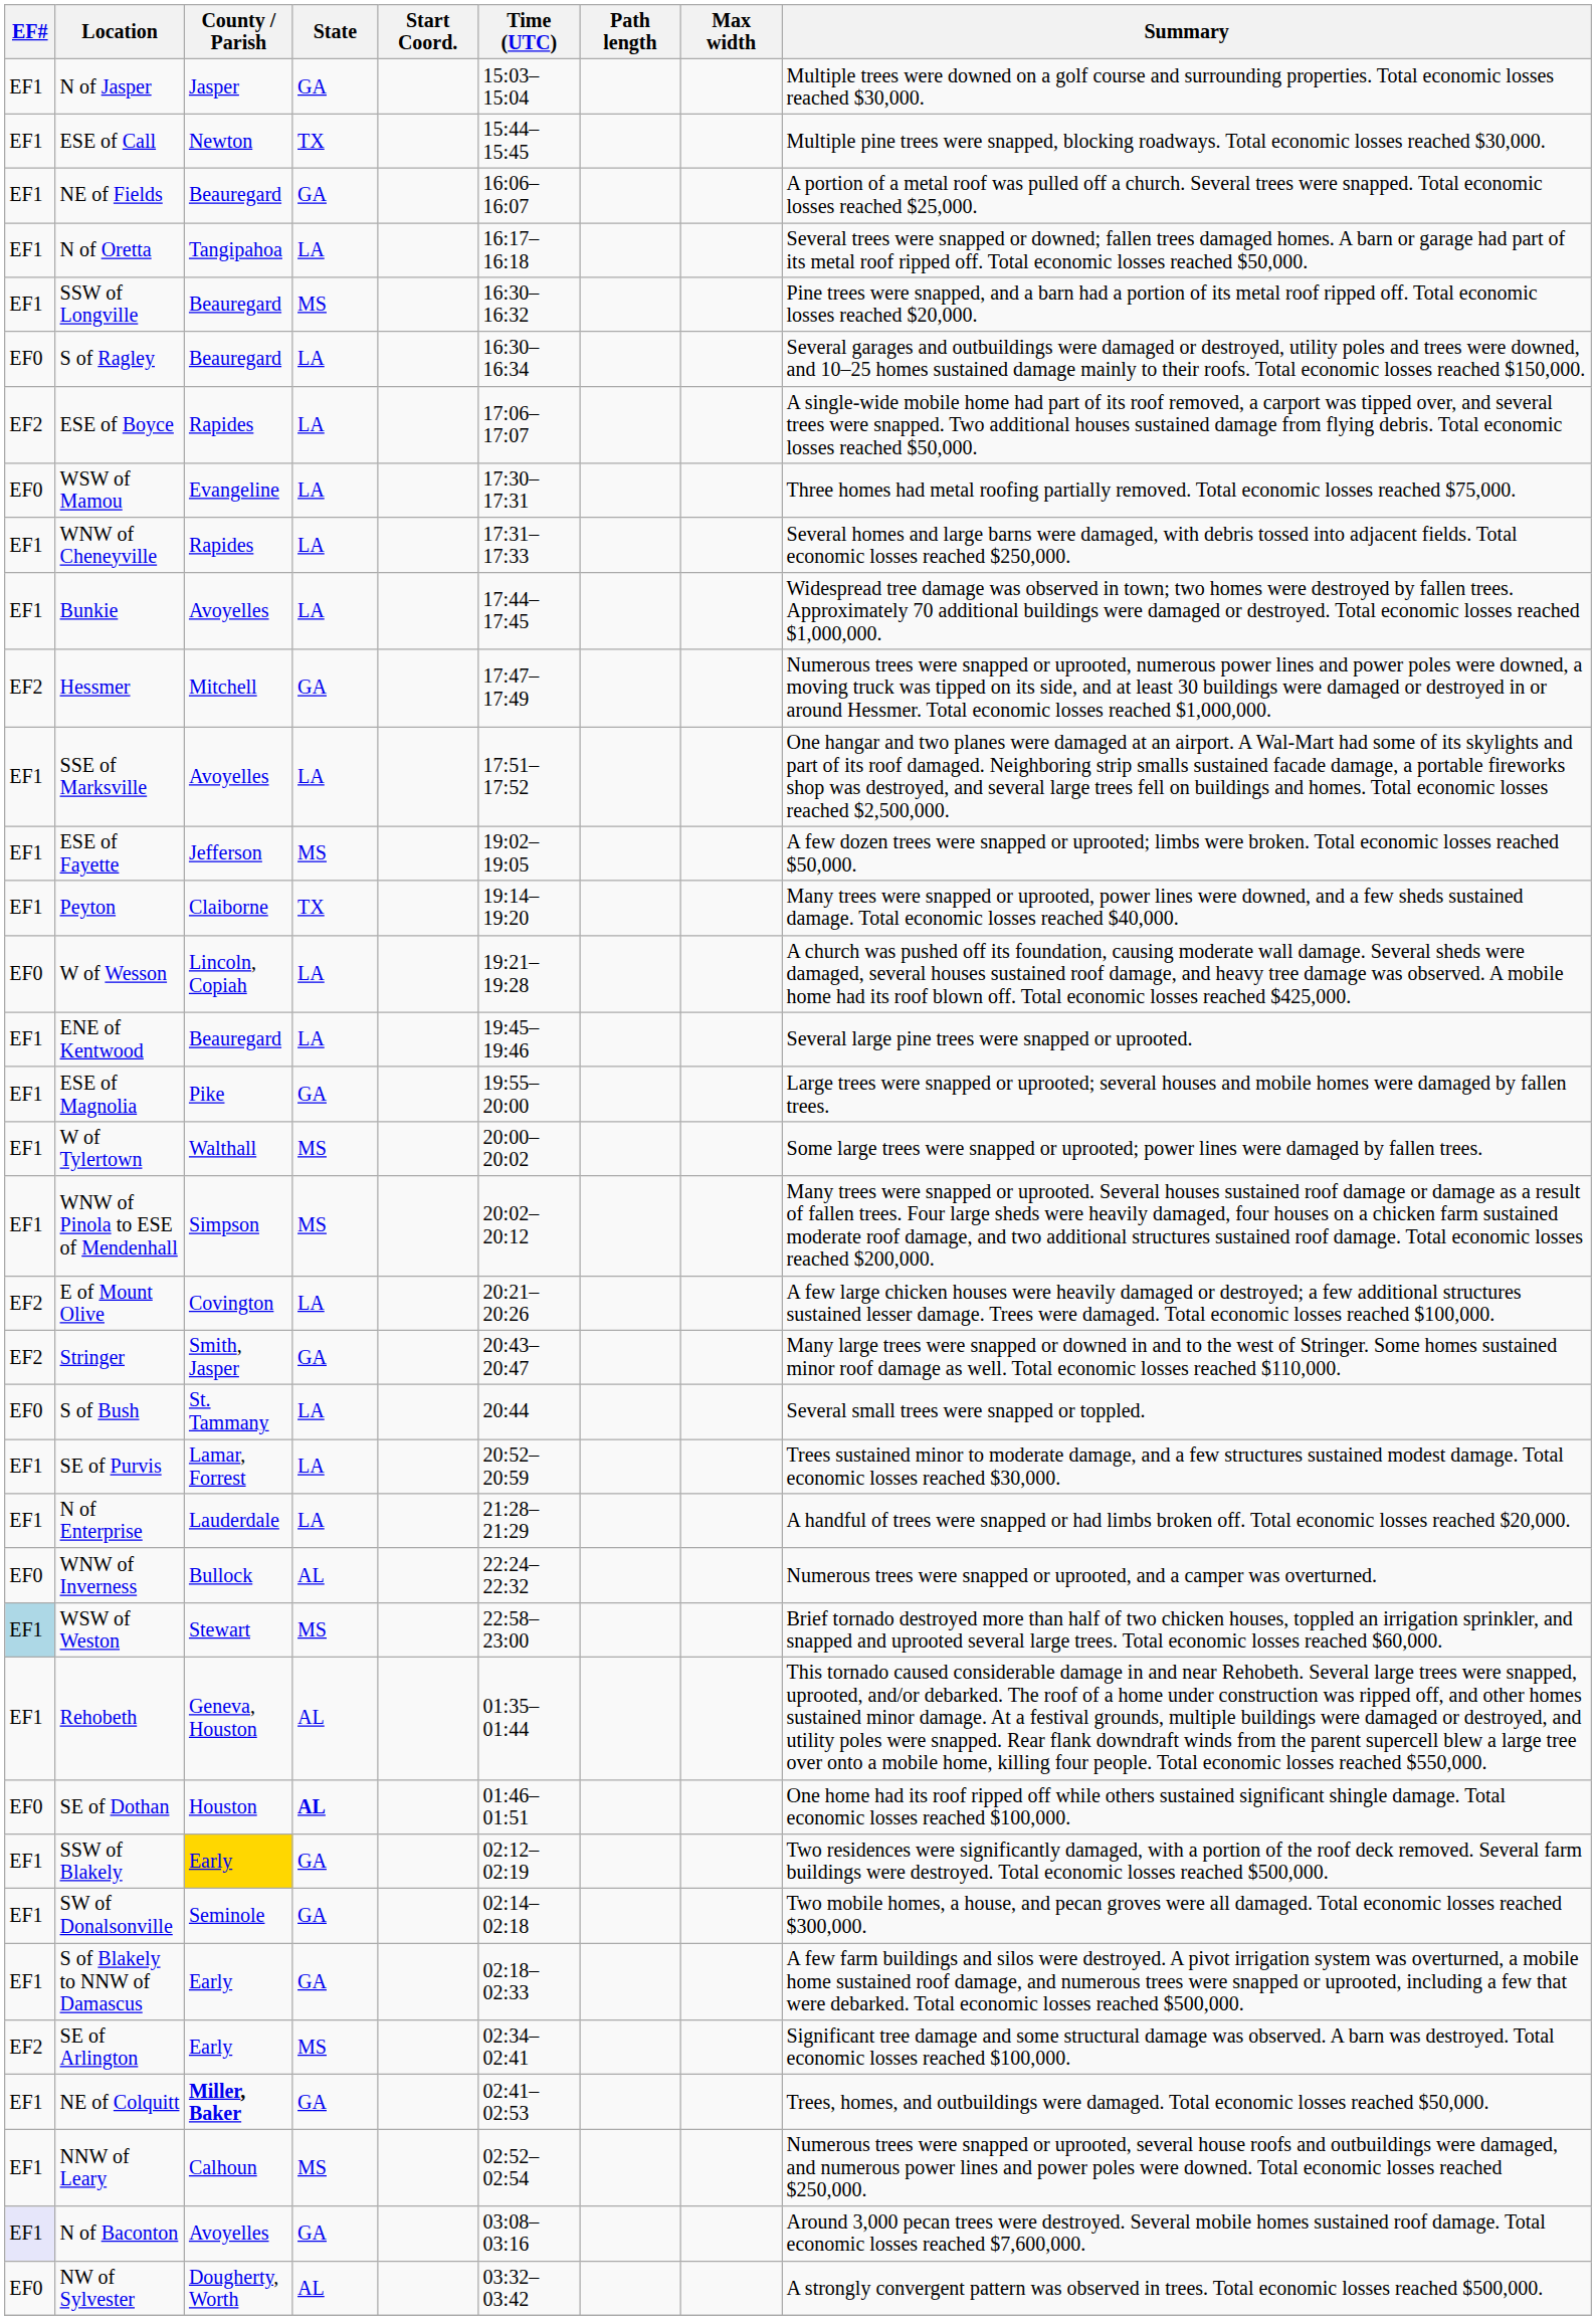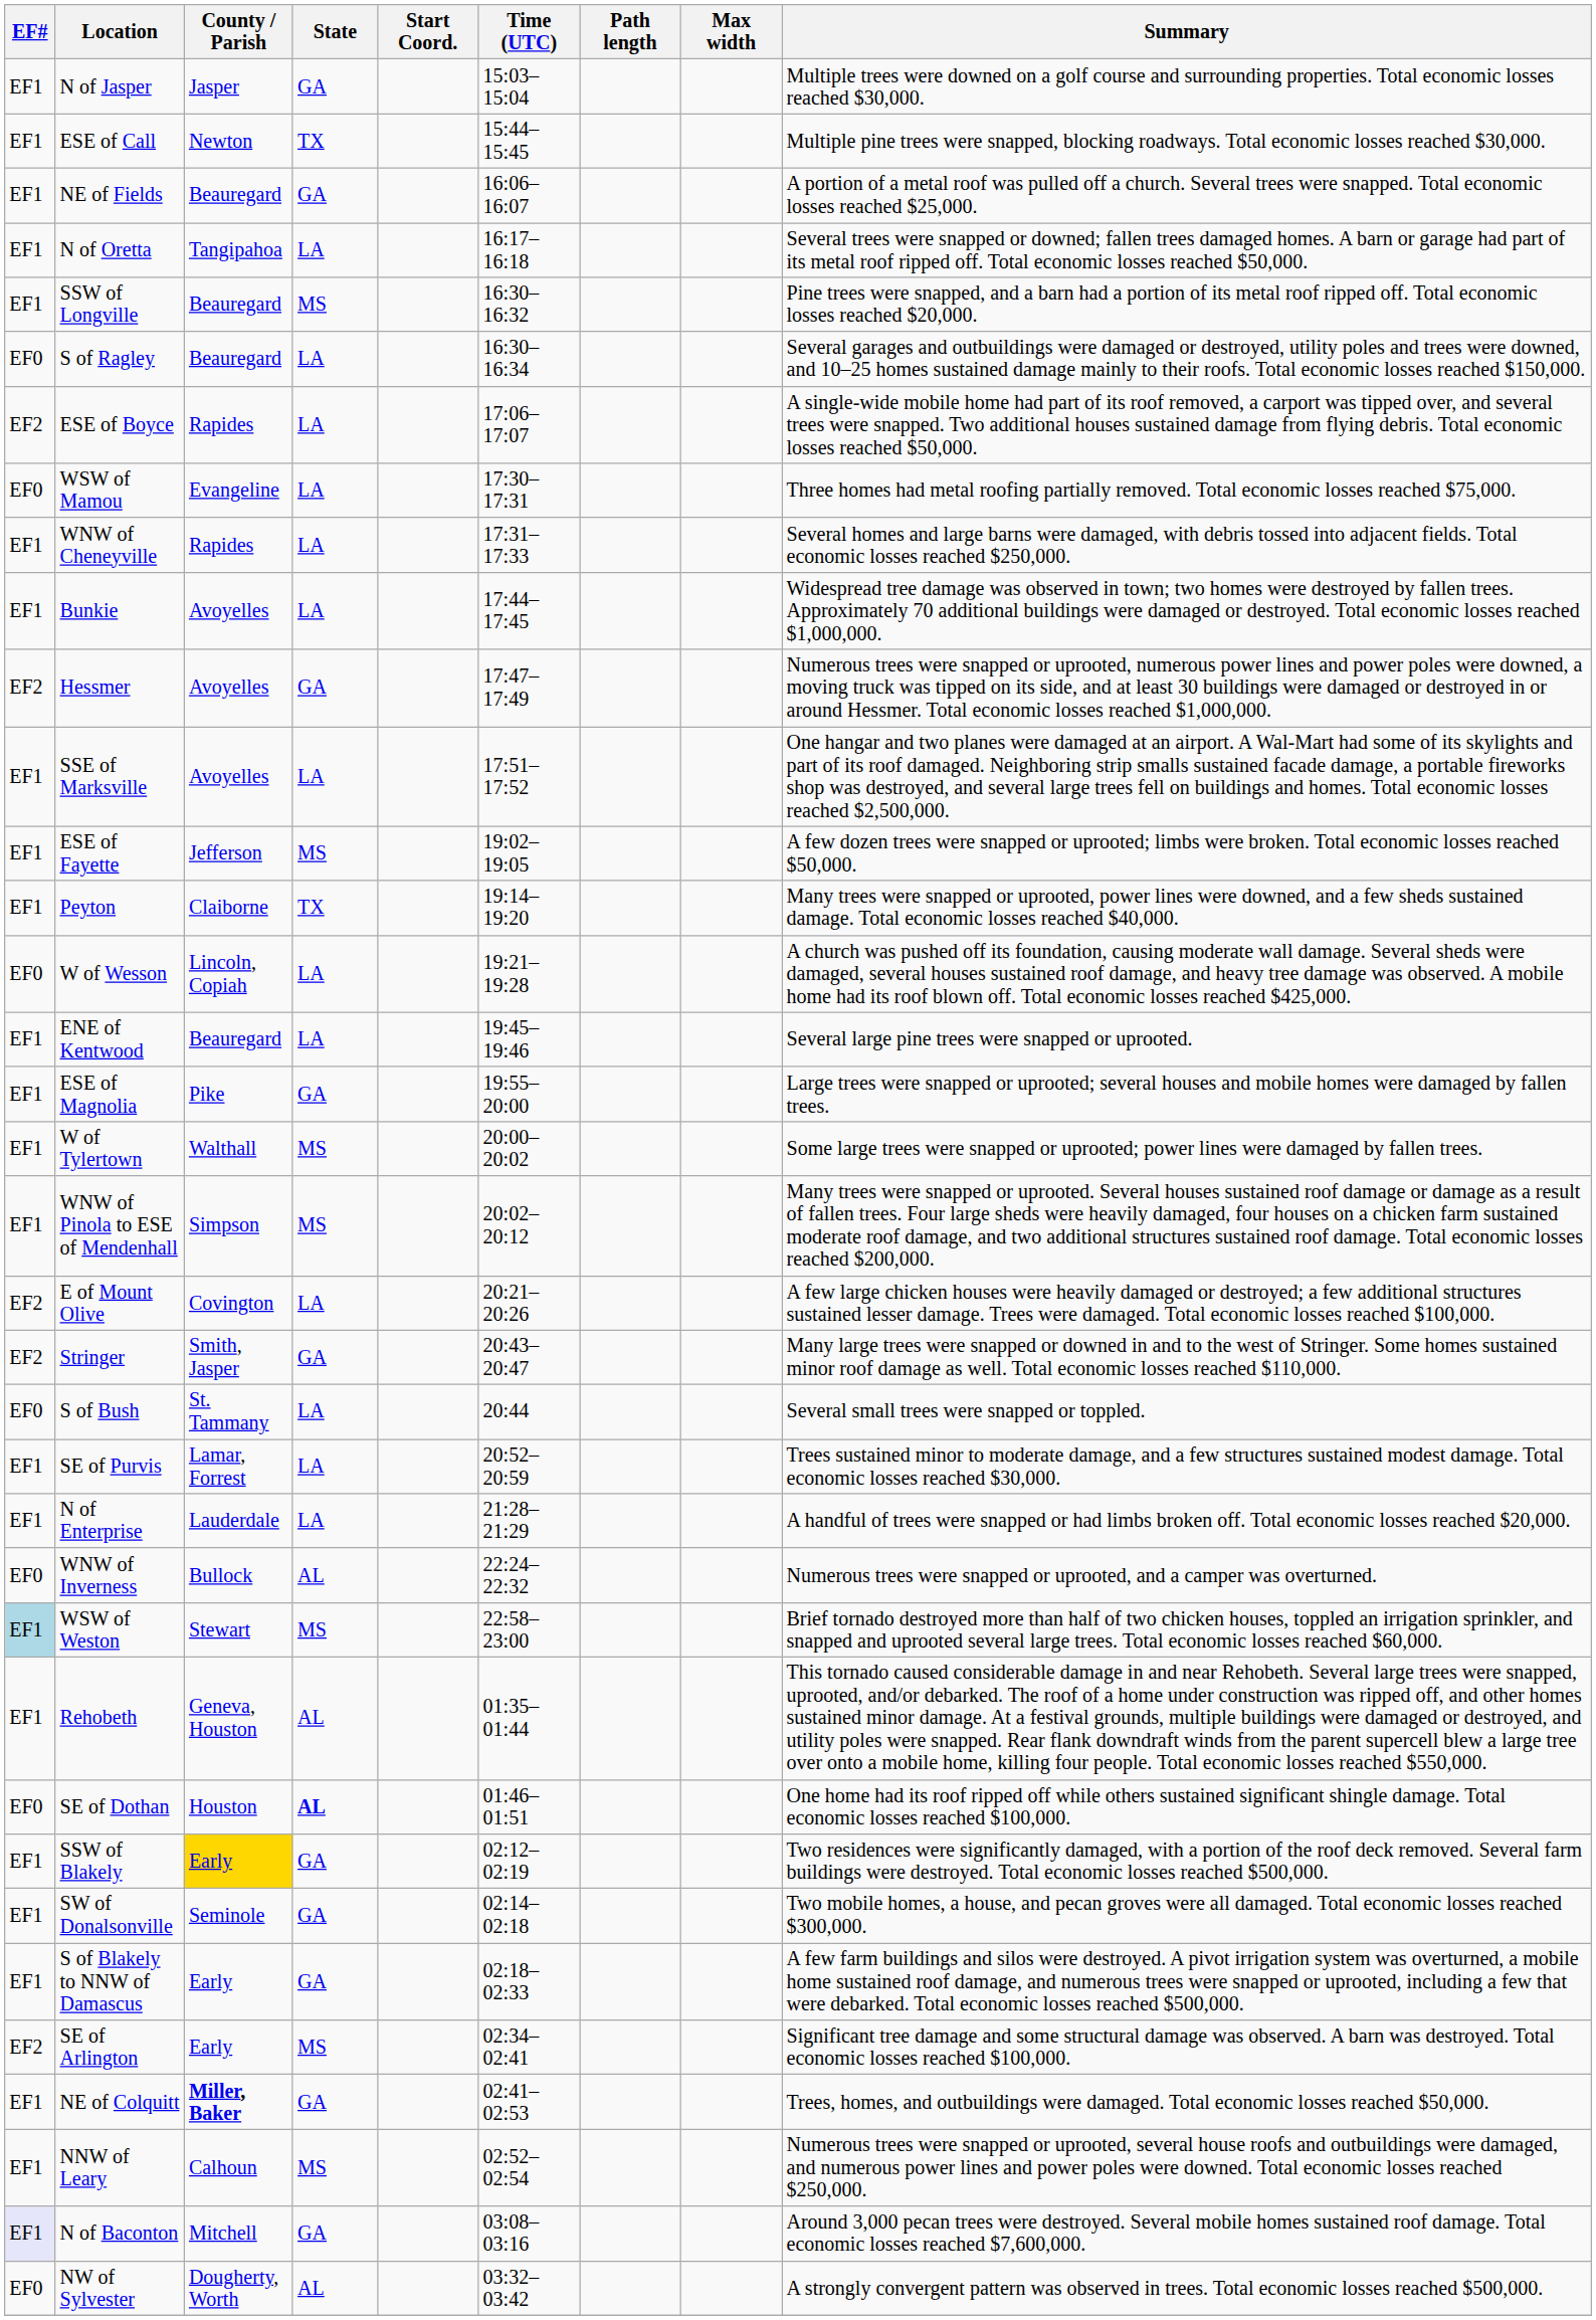Hessmer | County / Parish: Mitchell -> Avoyelles
N of Baconton | County / Parish: Avoyelles -> Mitchell
